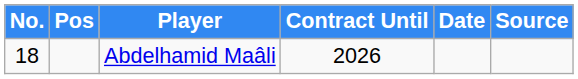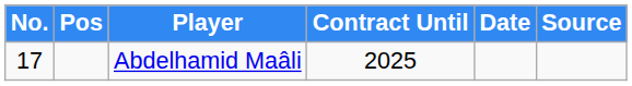Abdelhamid Maâli | No.: 18 -> 17
Abdelhamid Maâli | Contract Until: 2026 -> 2025
